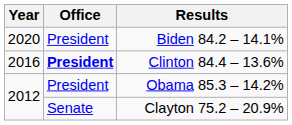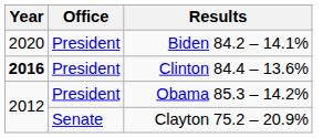Clinton 84.4 – 13.6% | Year: normal -> bold
Clinton 84.4 – 13.6% | Office: bold -> normal
